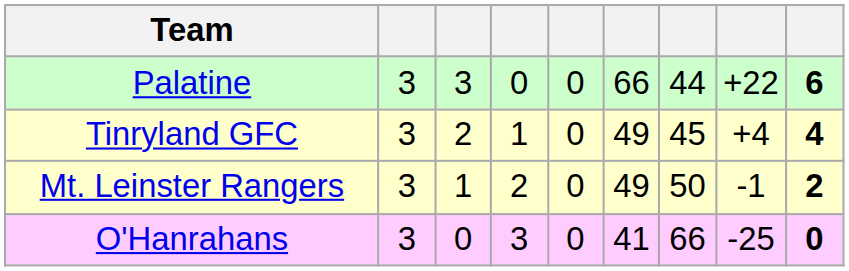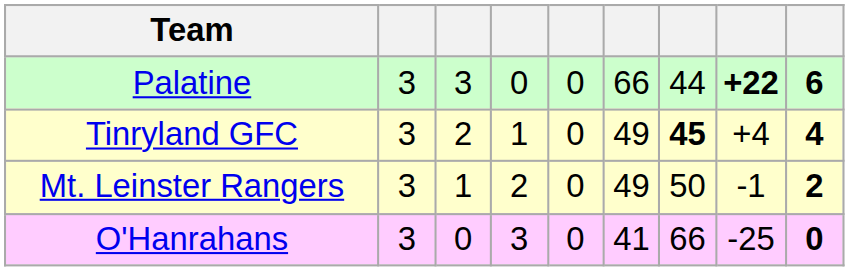Palatine | column 8: normal -> bold
Tinryland GFC | column 7: normal -> bold
